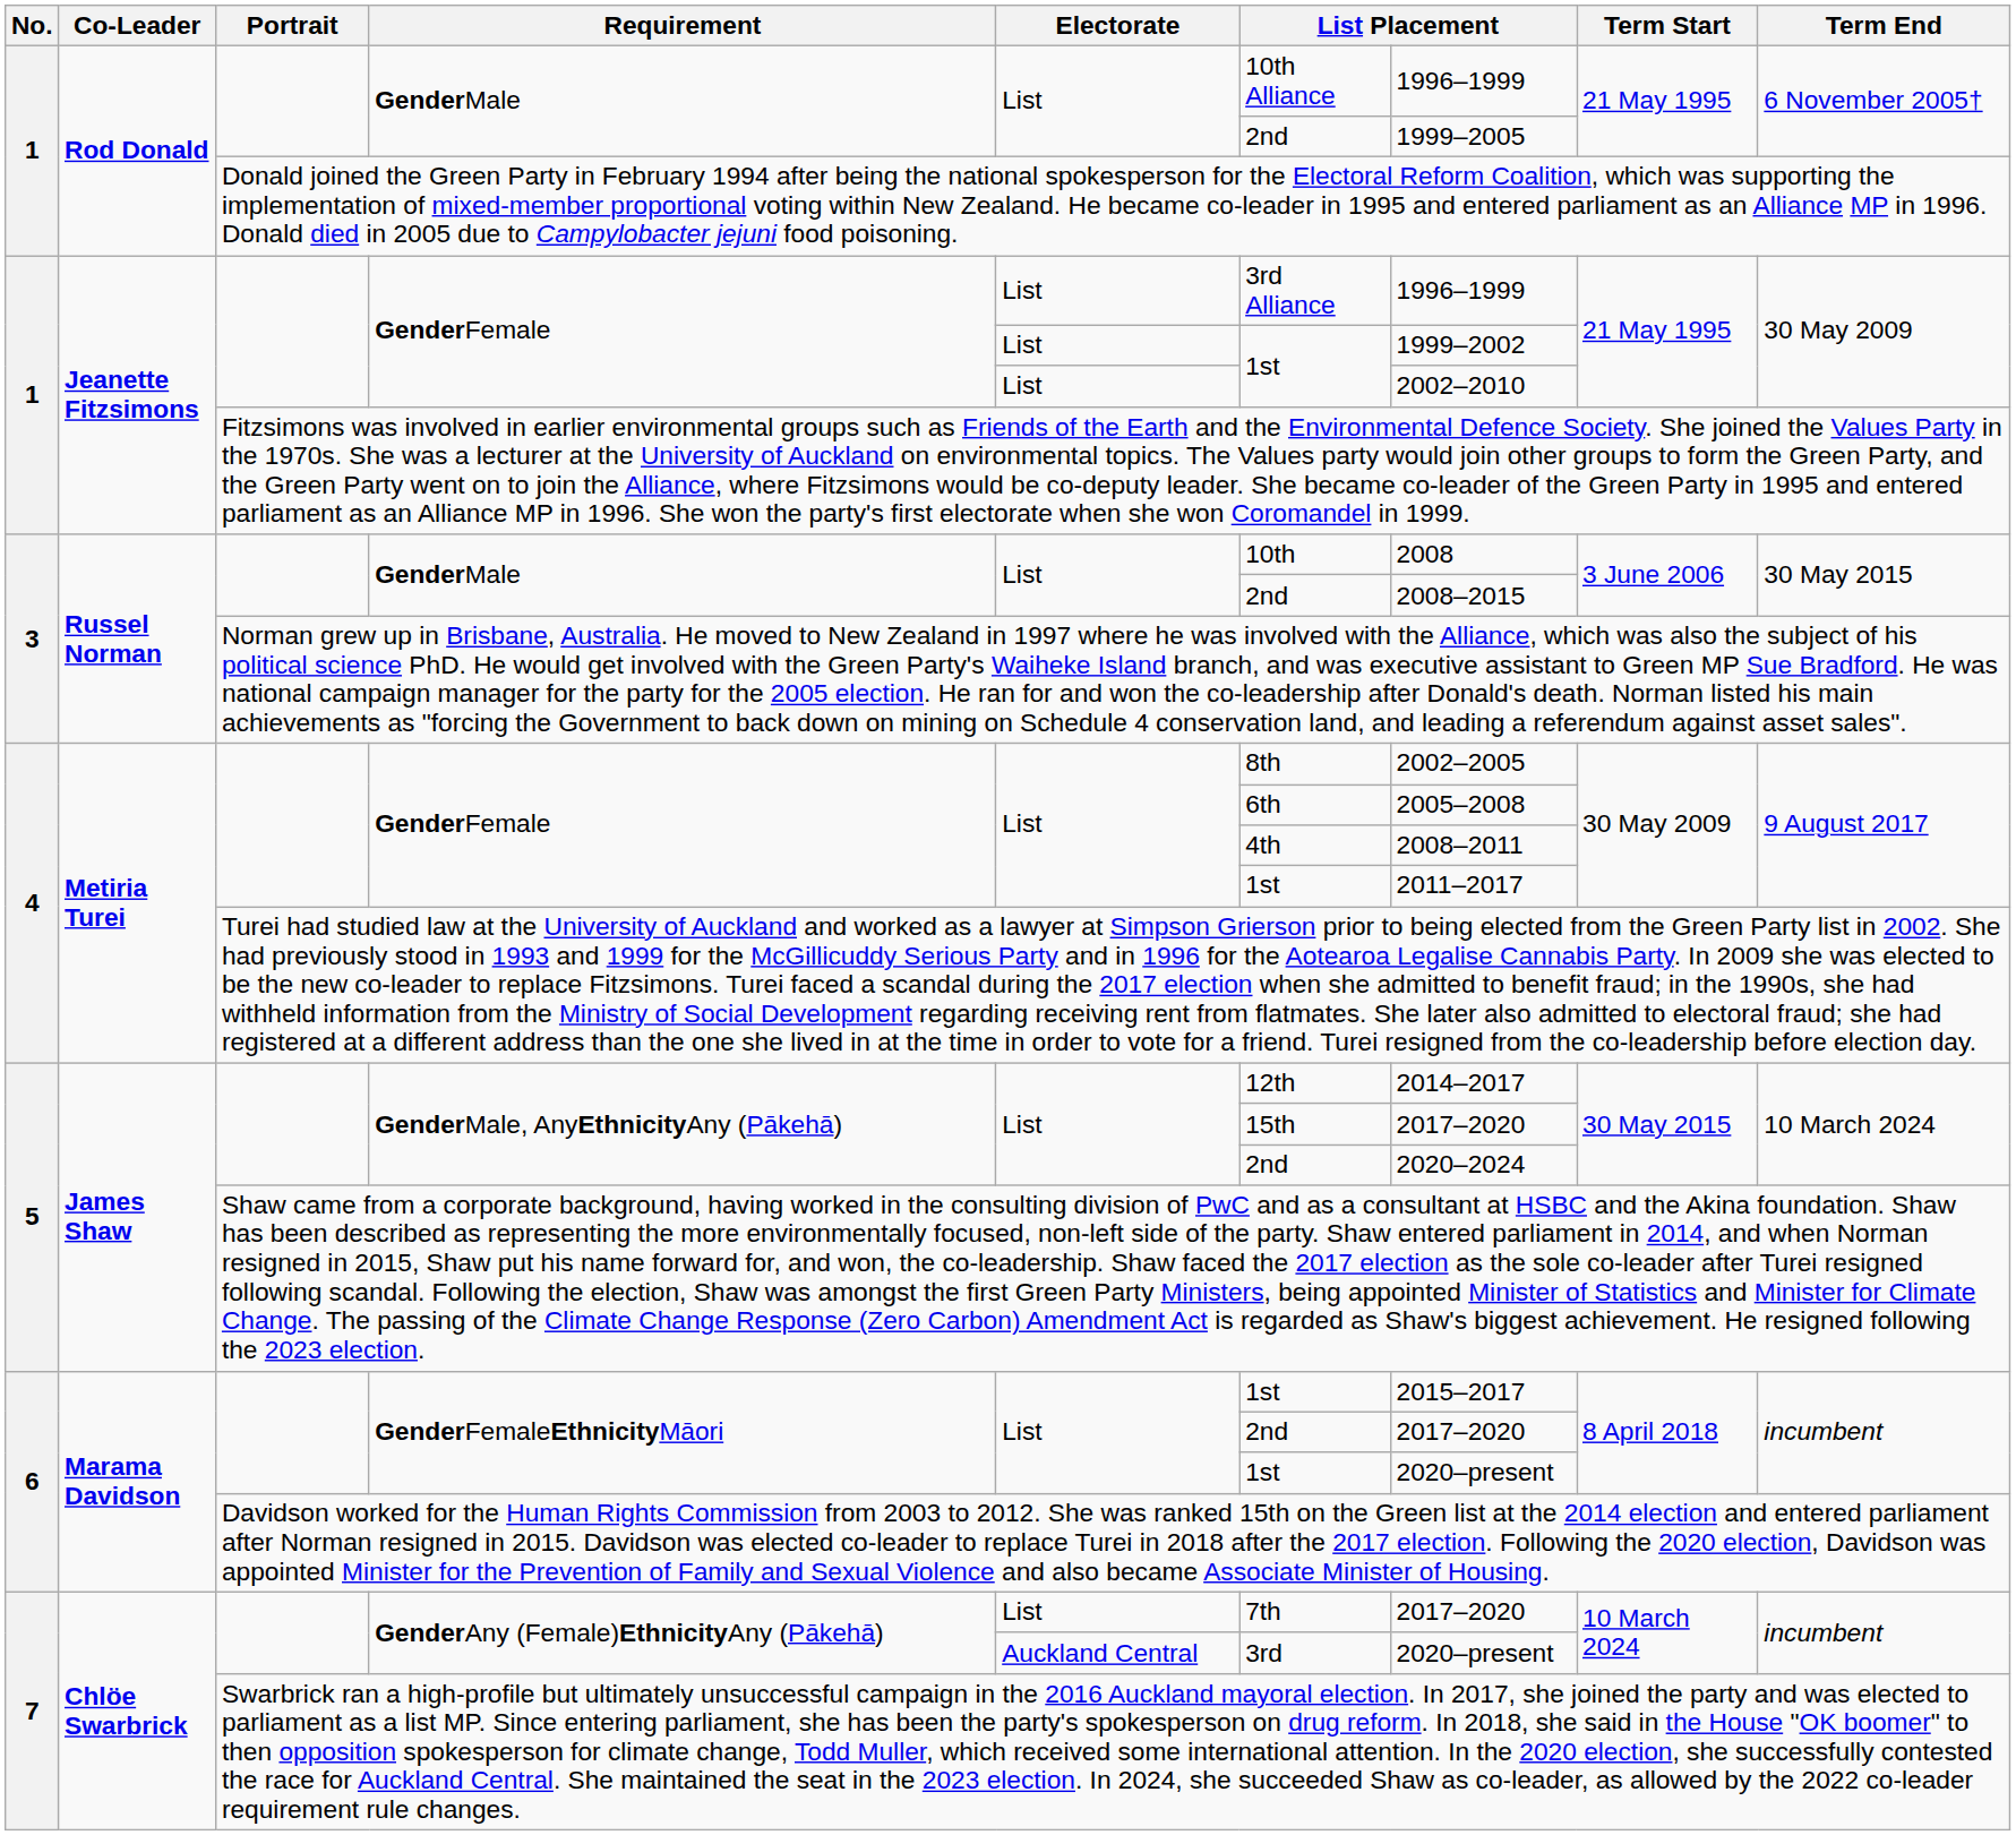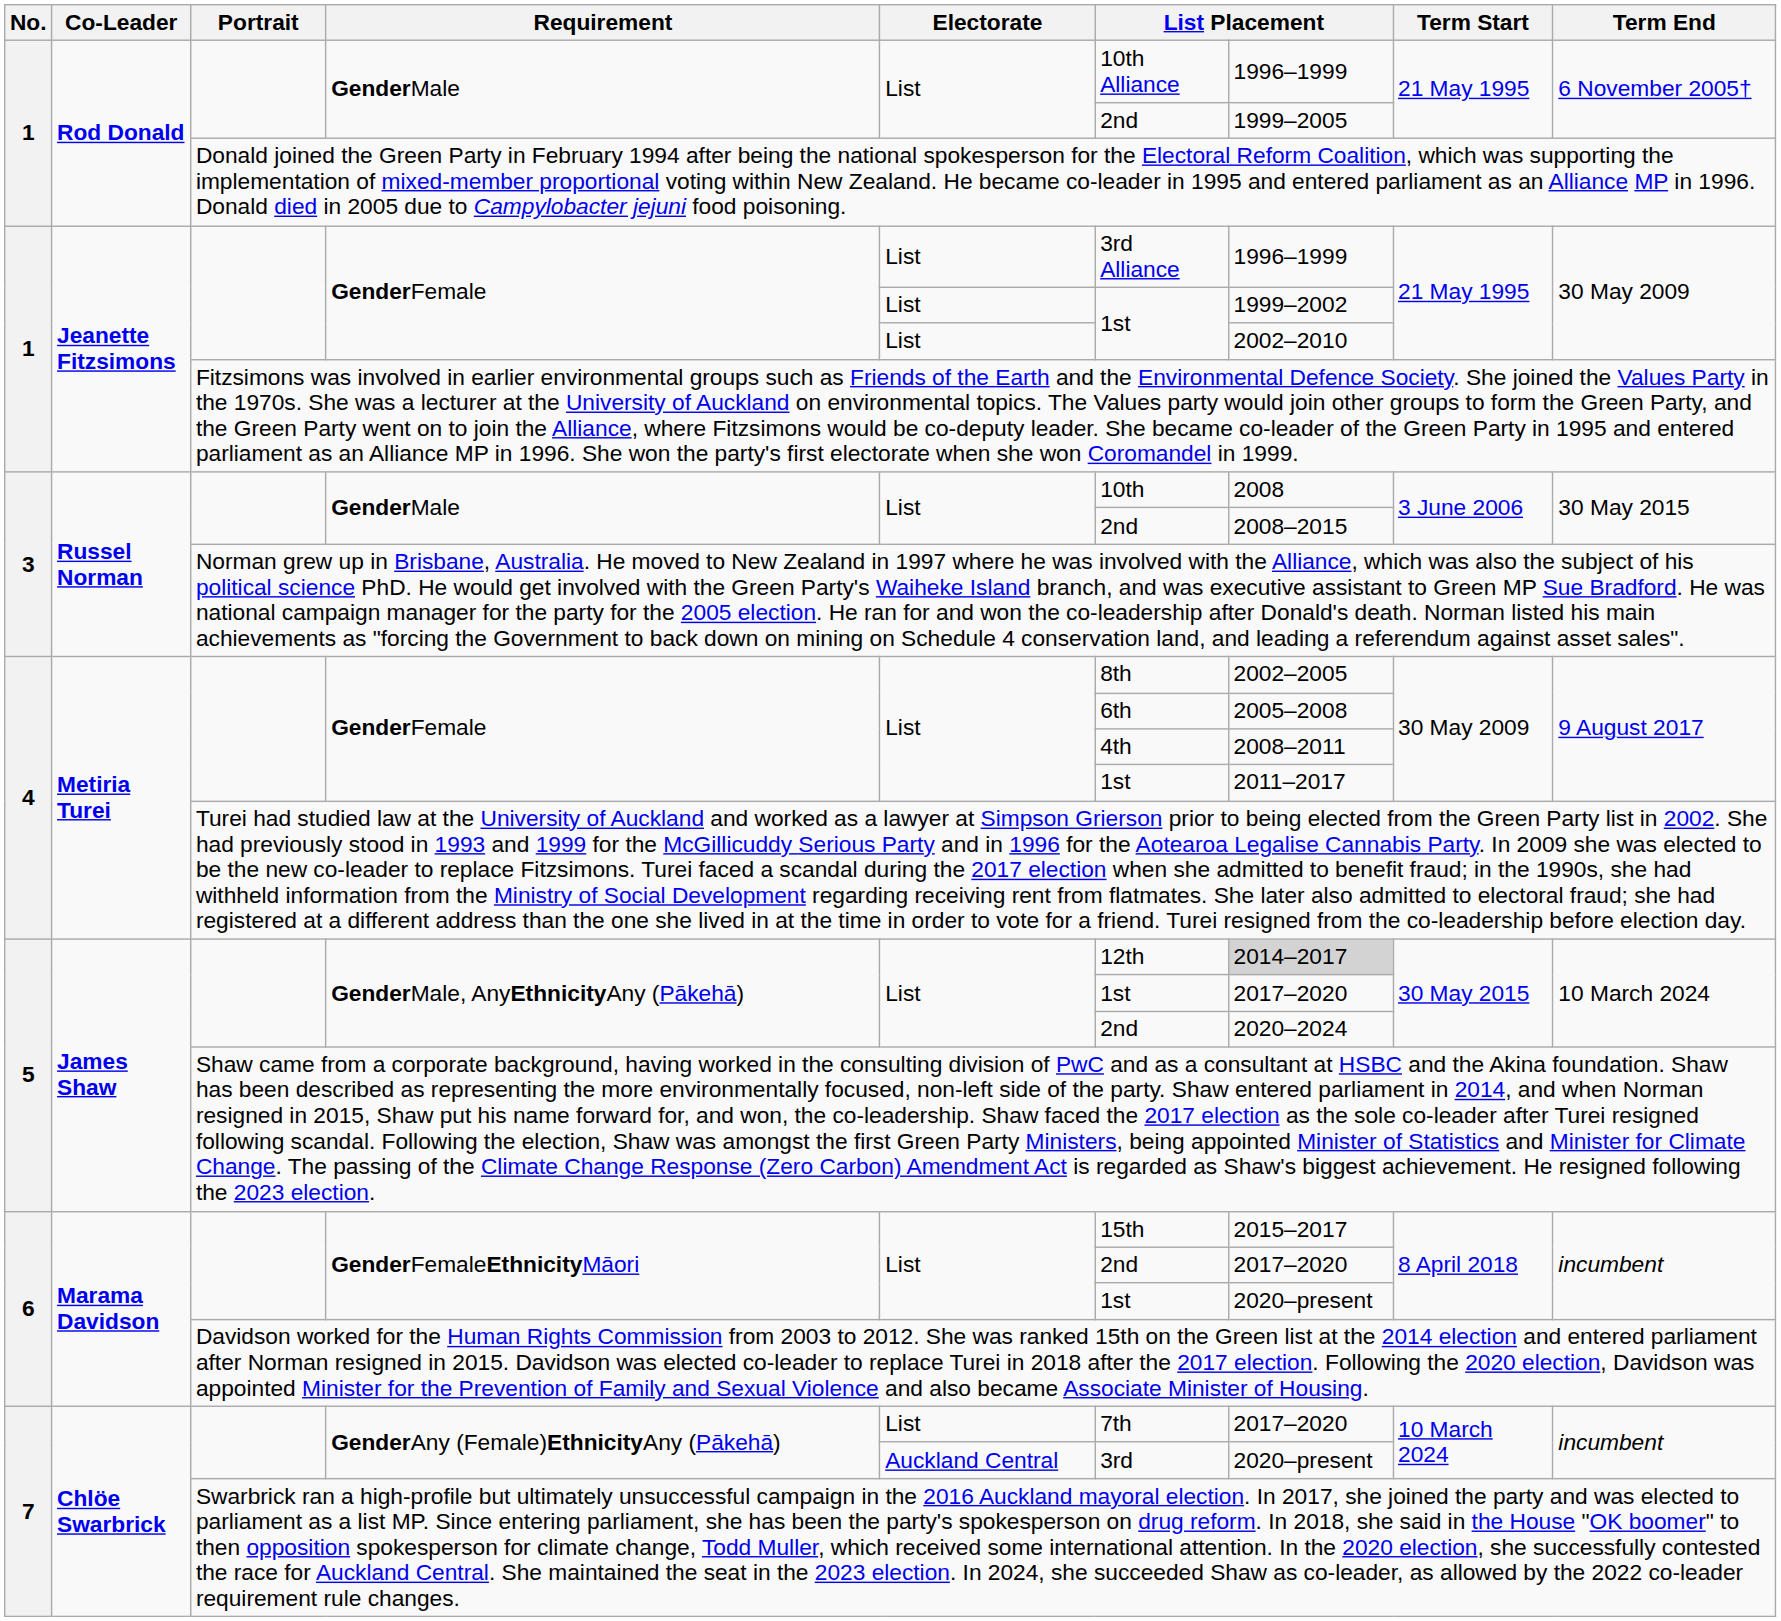row 17 | column 7: no background -> lightgrey background
row 18 | column 6: 15th -> 1st
row 21 | column 6: 1st -> 15th
